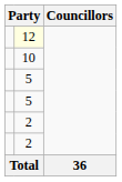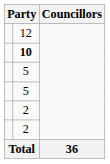12 | column 2: lightyellow background -> no background
10 | column 2: normal -> bold
